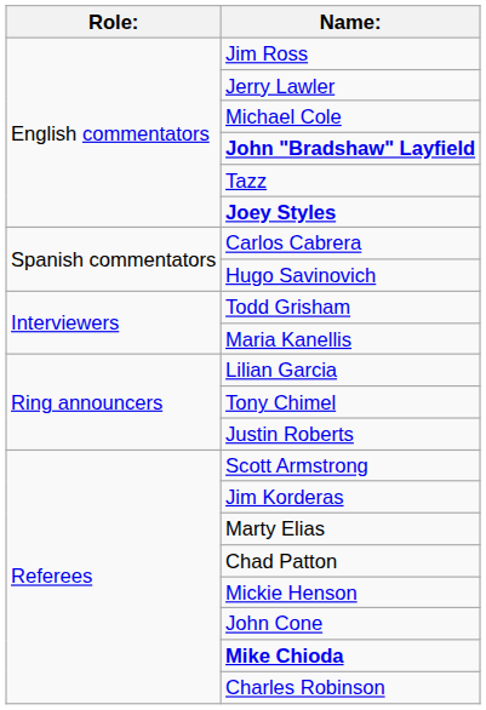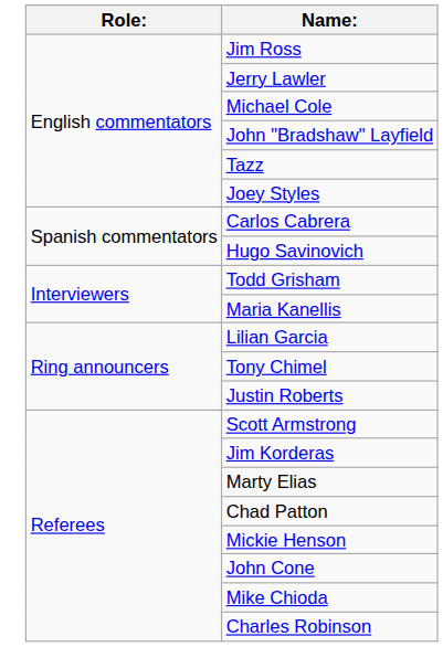John "Bradshaw" Layfield | Name:: bold -> normal
Joey Styles | Name:: bold -> normal
Mike Chioda | Name:: bold -> normal
